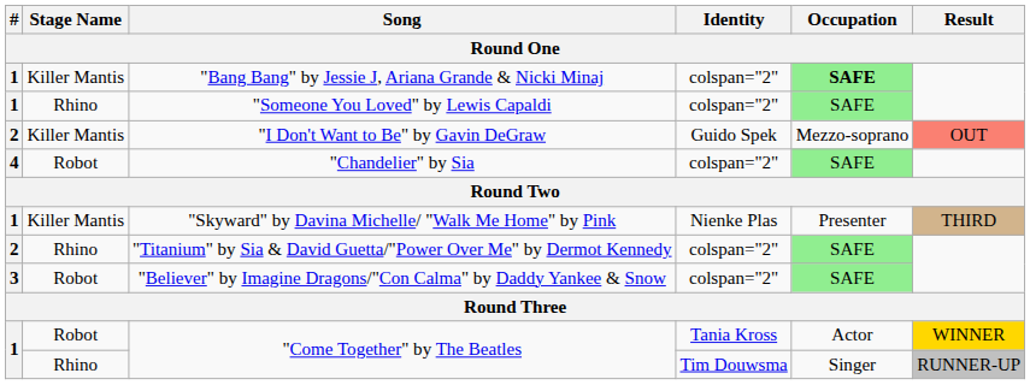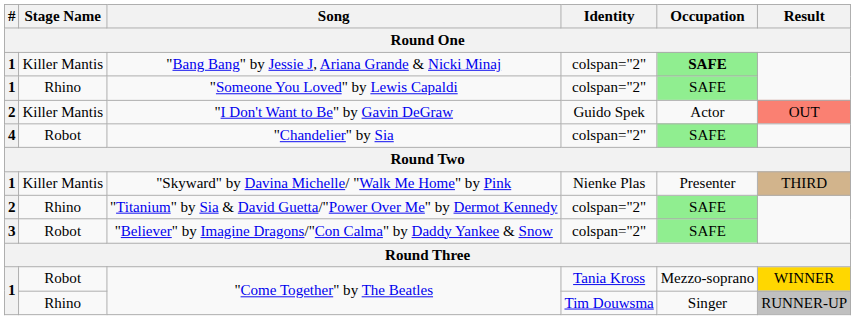"I Don't Want to Be" by Gavin DeGraw | Occupation: Mezzo-soprano -> Actor
"Come Together" by The Beatles / Tania Kross | Occupation: Actor -> Mezzo-soprano
